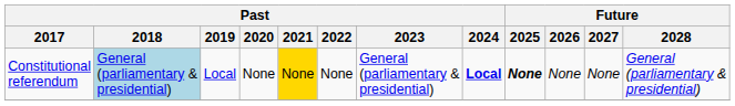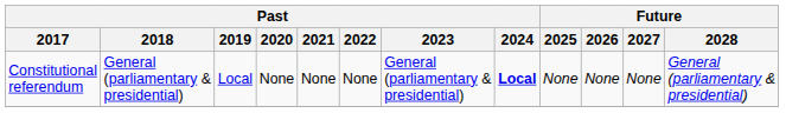Constitutional referendum | Past / 2018: lightblue background -> no background
Constitutional referendum | Past / 2021: gold background -> no background
Constitutional referendum | Future / 2025: bold -> normal
